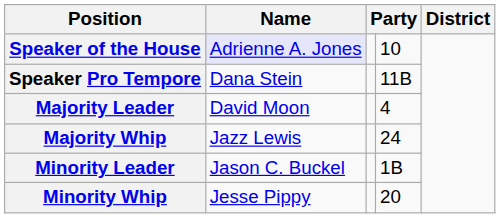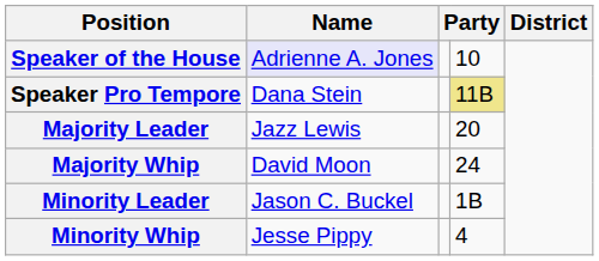Speaker Pro Tempore | column 4: no background -> khaki background
Majority Leader | Name: David Moon -> Jazz Lewis
Majority Leader | column 4: 4 -> 20
Majority Whip | Name: Jazz Lewis -> David Moon
Minority Whip | column 4: 20 -> 4
